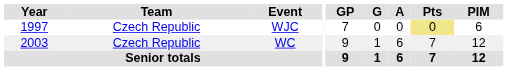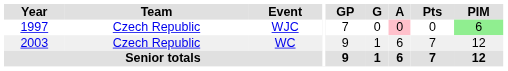WJC | A: no background -> pink background
WJC | Pts: khaki background -> no background
WJC | PIM: no background -> lightgreen background
